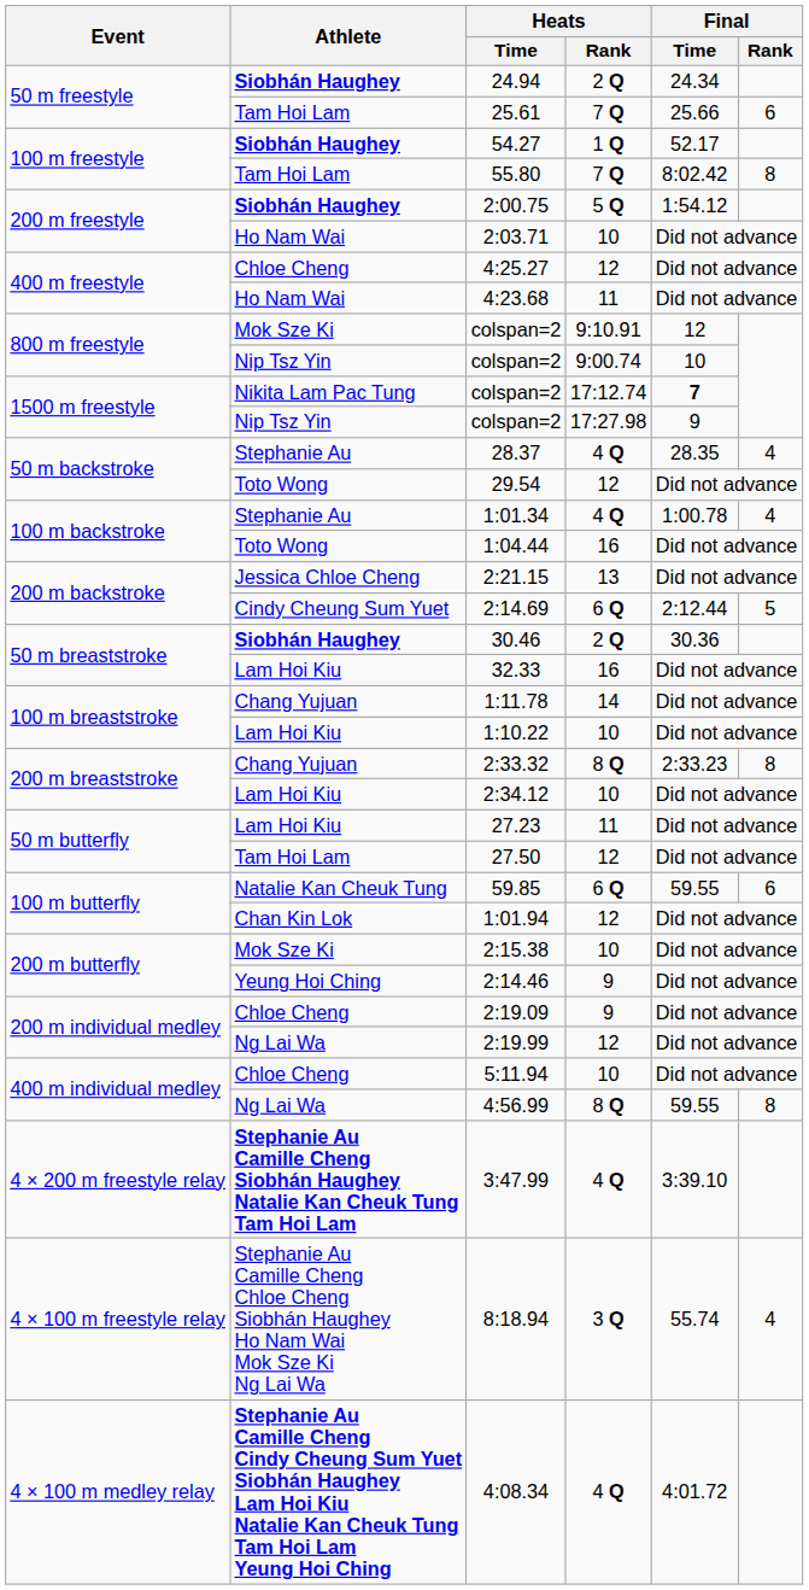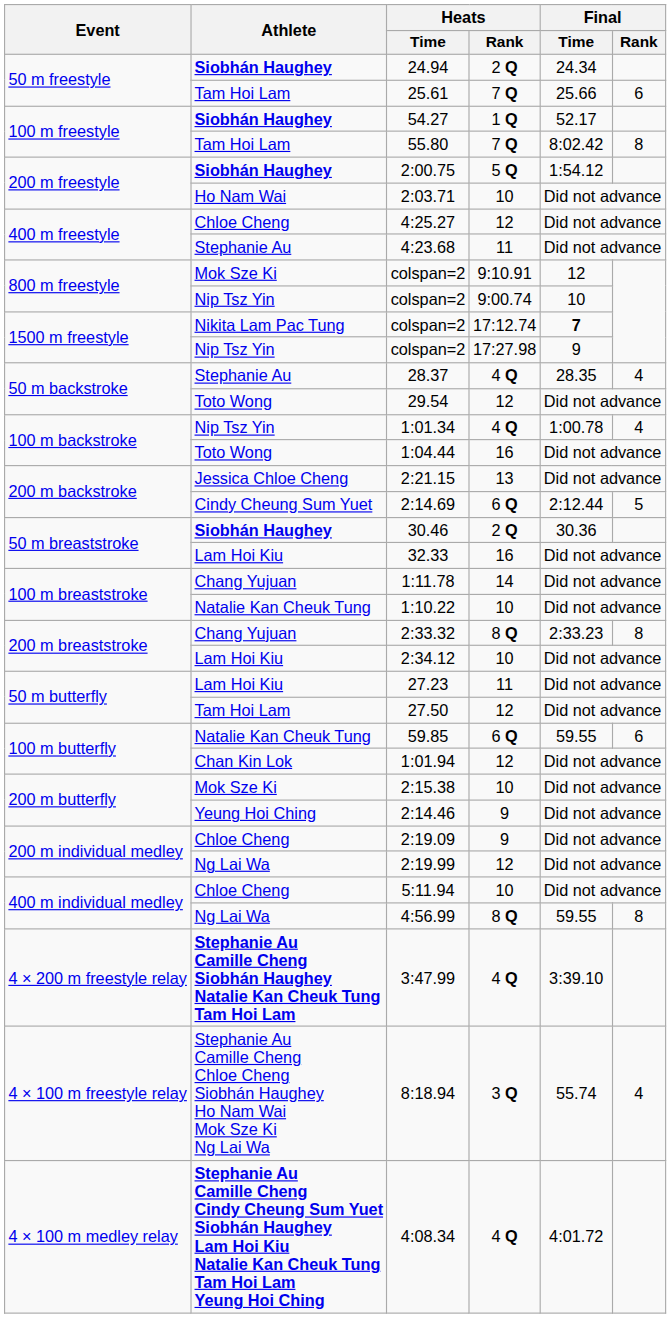4:23.68 | Athlete: Ho Nam Wai -> Stephanie Au
1:01.34 | Athlete: Stephanie Au -> Nip Tsz Yin
1:10.22 | Athlete: Lam Hoi Kiu -> Natalie Kan Cheuk Tung
